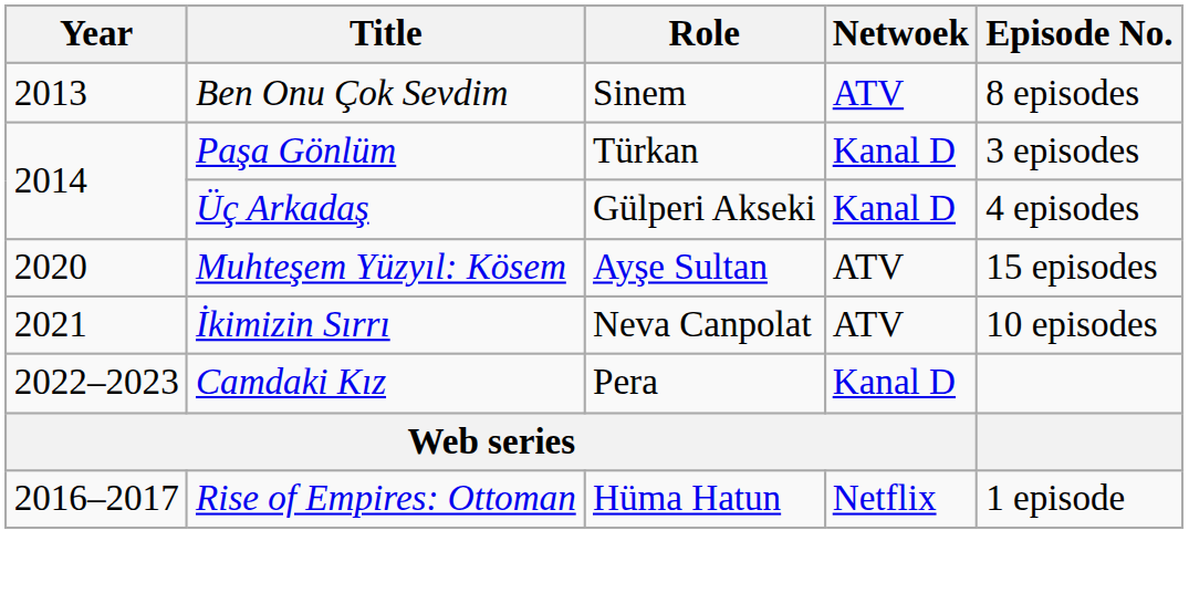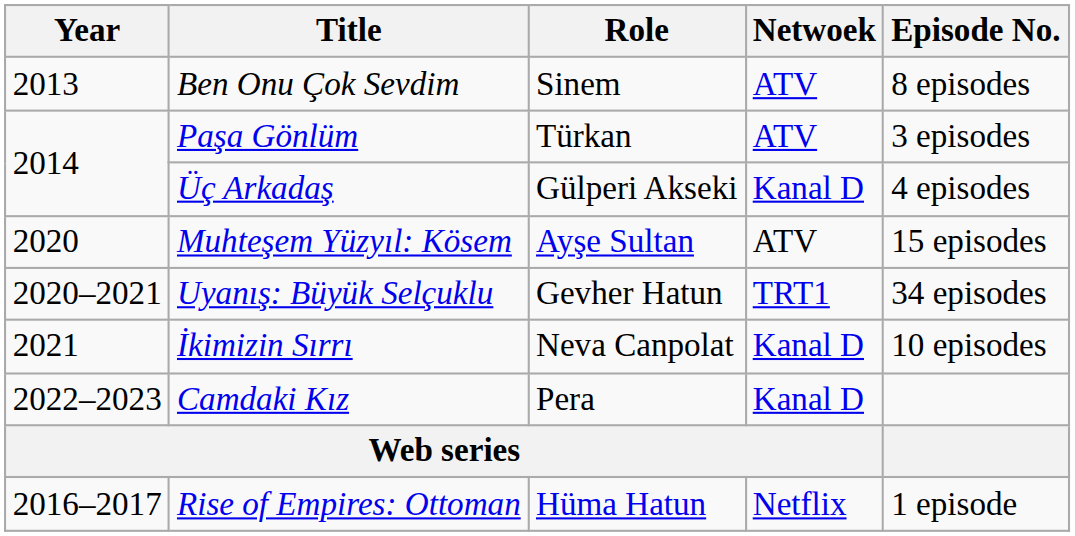Paşa Gönlüm | Netwoek: Kanal D -> ATV
+ row: 2020–2021 | Uyanış: Büyük Selçuklu | Gevher Hatun | TRT1 | 34 episodes
İkimizin Sırrı | Netwoek: ATV -> Kanal D
